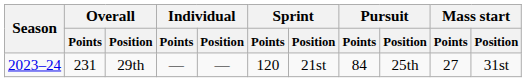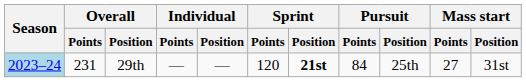29th | Season: no background -> lightblue background
29th | Sprint / Position: normal -> bold
